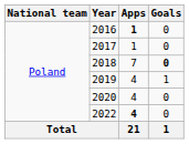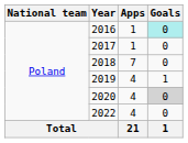2016 | Apps: bold -> normal
2016 | Goals: no background -> paleturquoise background
2018 | Goals: bold -> normal
2020 | Goals: no background -> lightgrey background
2022 | Apps: bold -> normal
